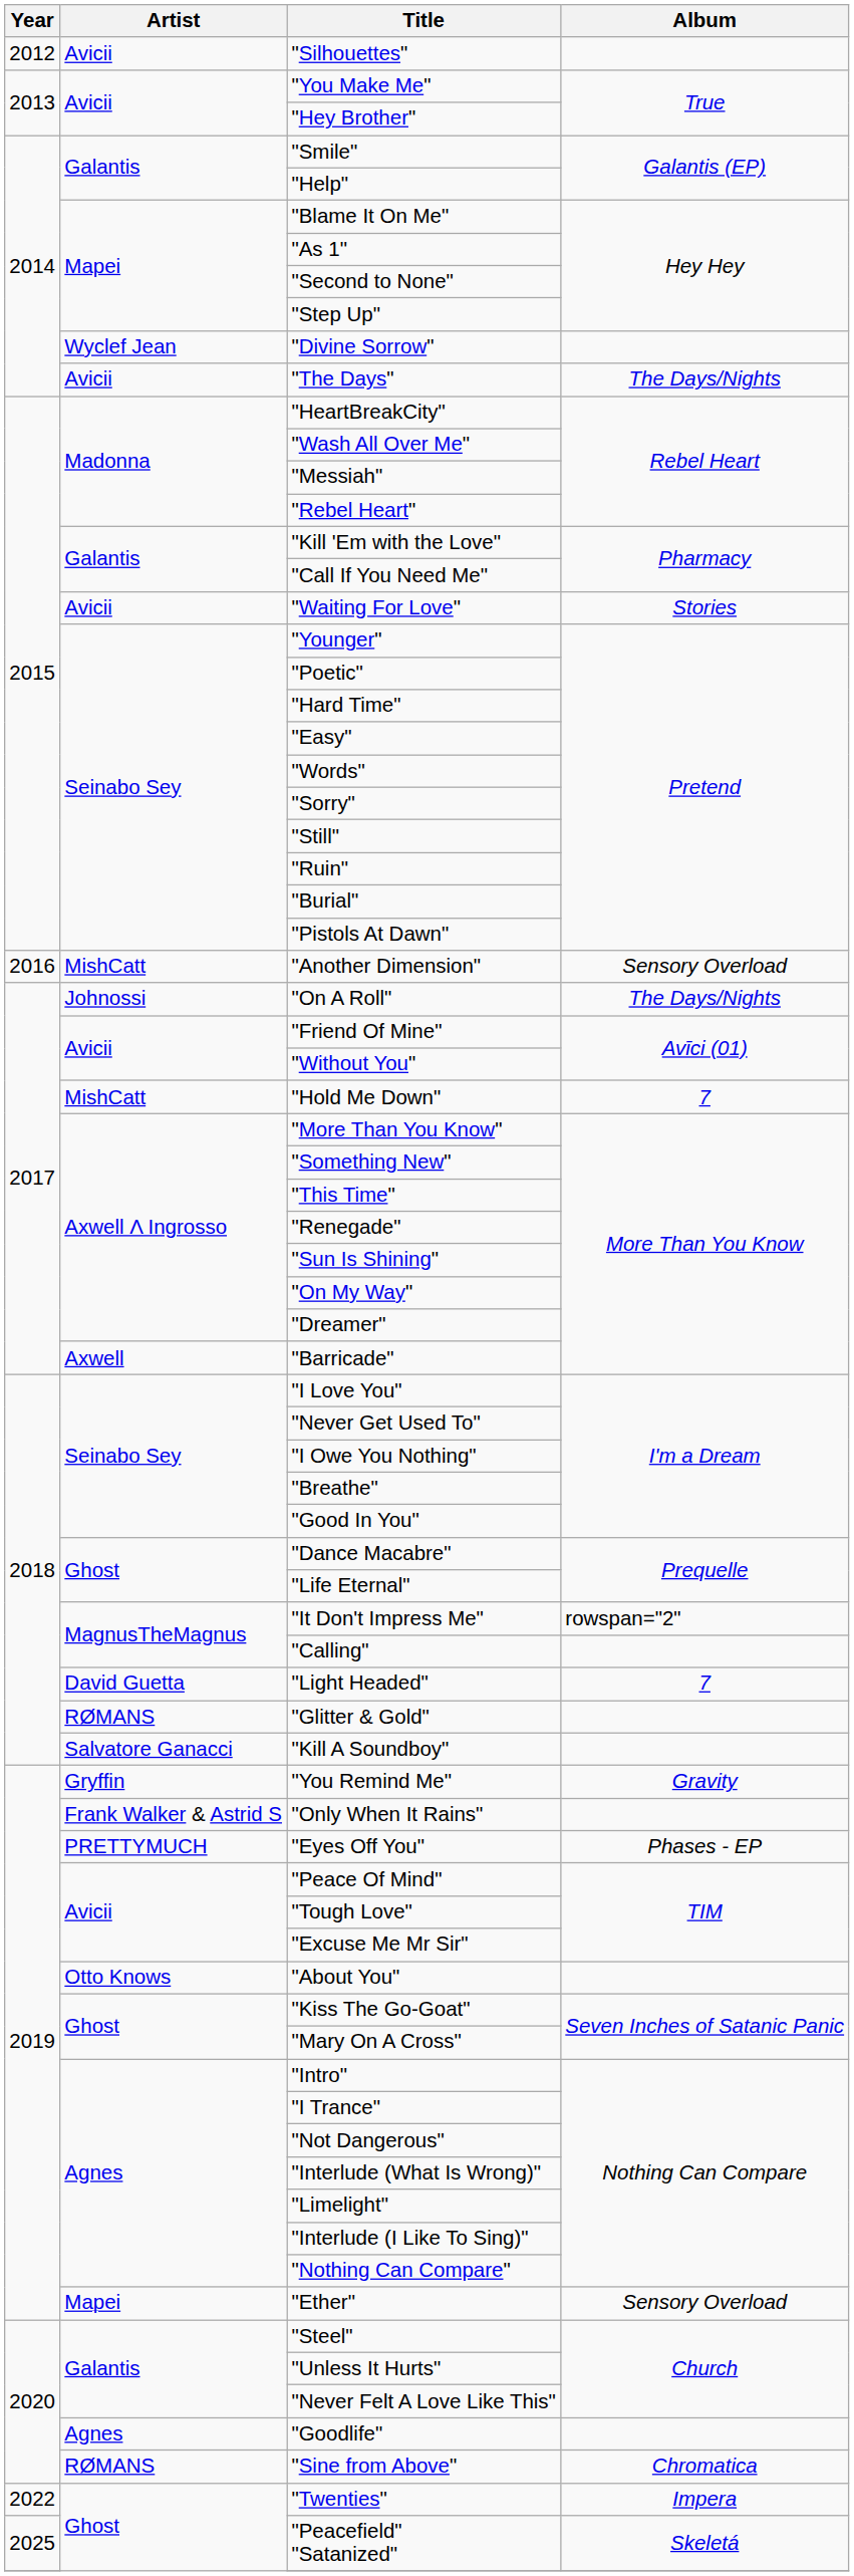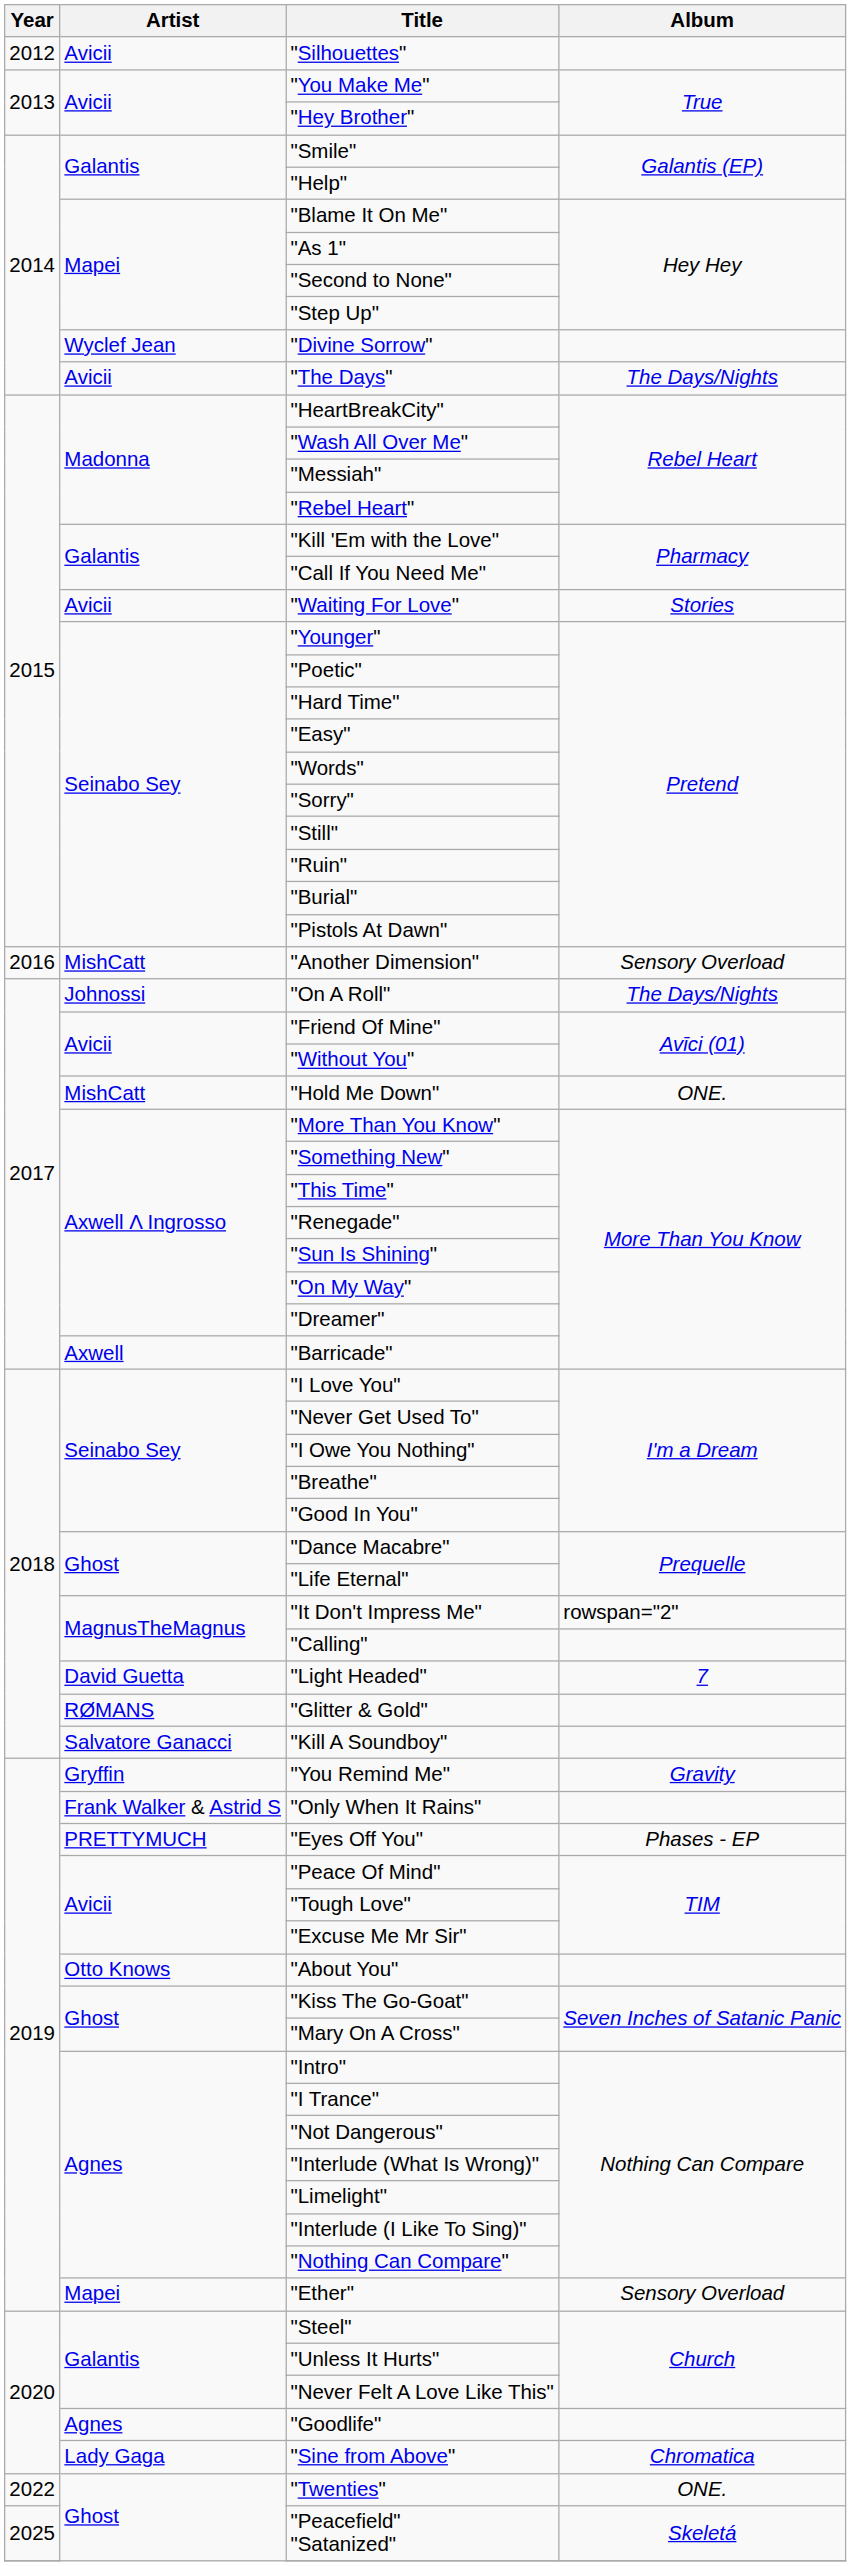"Hold Me Down" | Album: 7 -> ONE.
"Sine from Above" | Artist: RØMANS -> Lady Gaga
"Twenties" | Album: Impera -> ONE.
